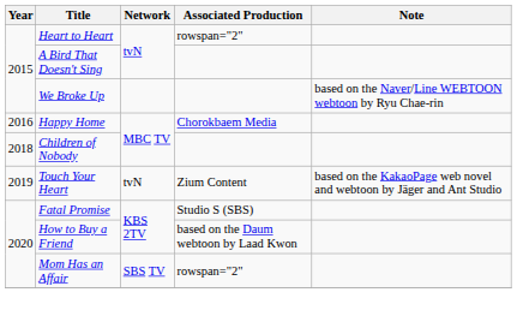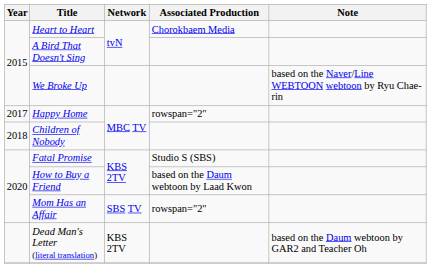Heart to Heart | Associated Production: rowspan="2" -> Chorokbaem Media
Happy Home | Year: 2016 -> 2017
Happy Home | Associated Production: Chorokbaem Media -> rowspan="2"
- row: 2019 | Touch Your Heart | tvN | Zium Content | based on the KakaoPage web novel and webtoon by Jäger and Ant Studio
+ row: Dead Man's Letter (literal translation) | KBS 2TV | based on the Daum webtoon by GAR2 and Teacher Oh
